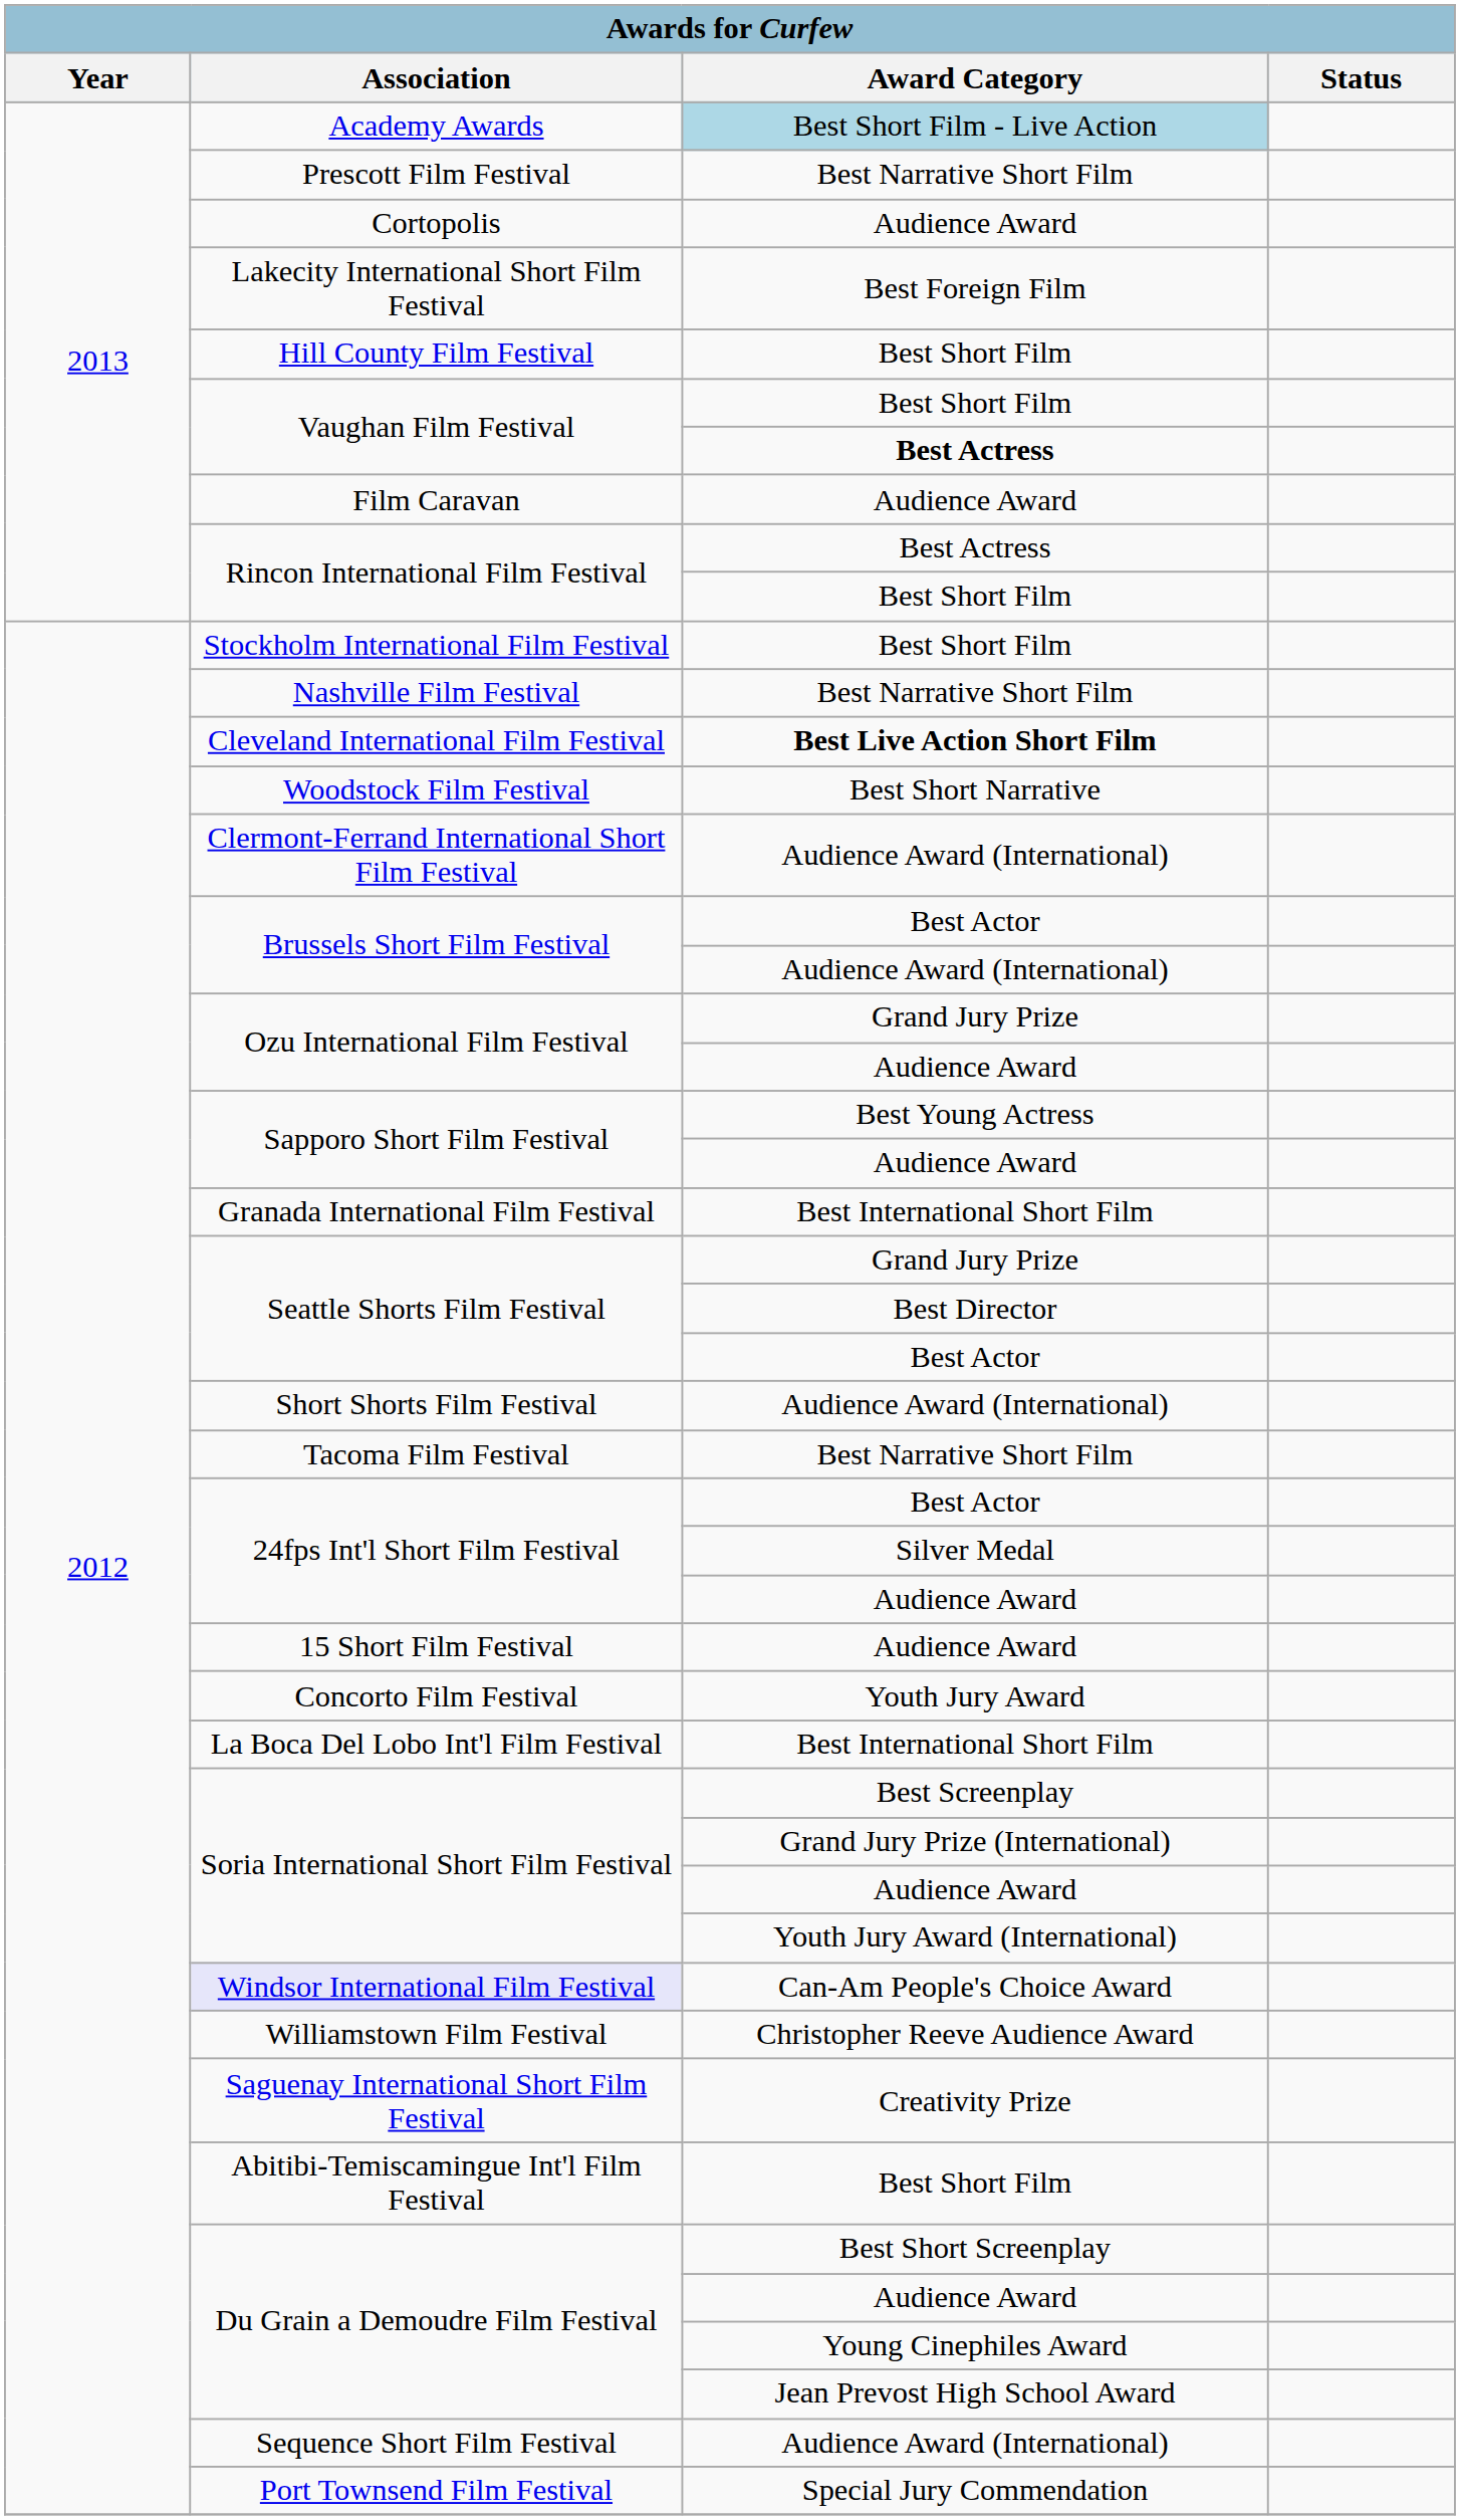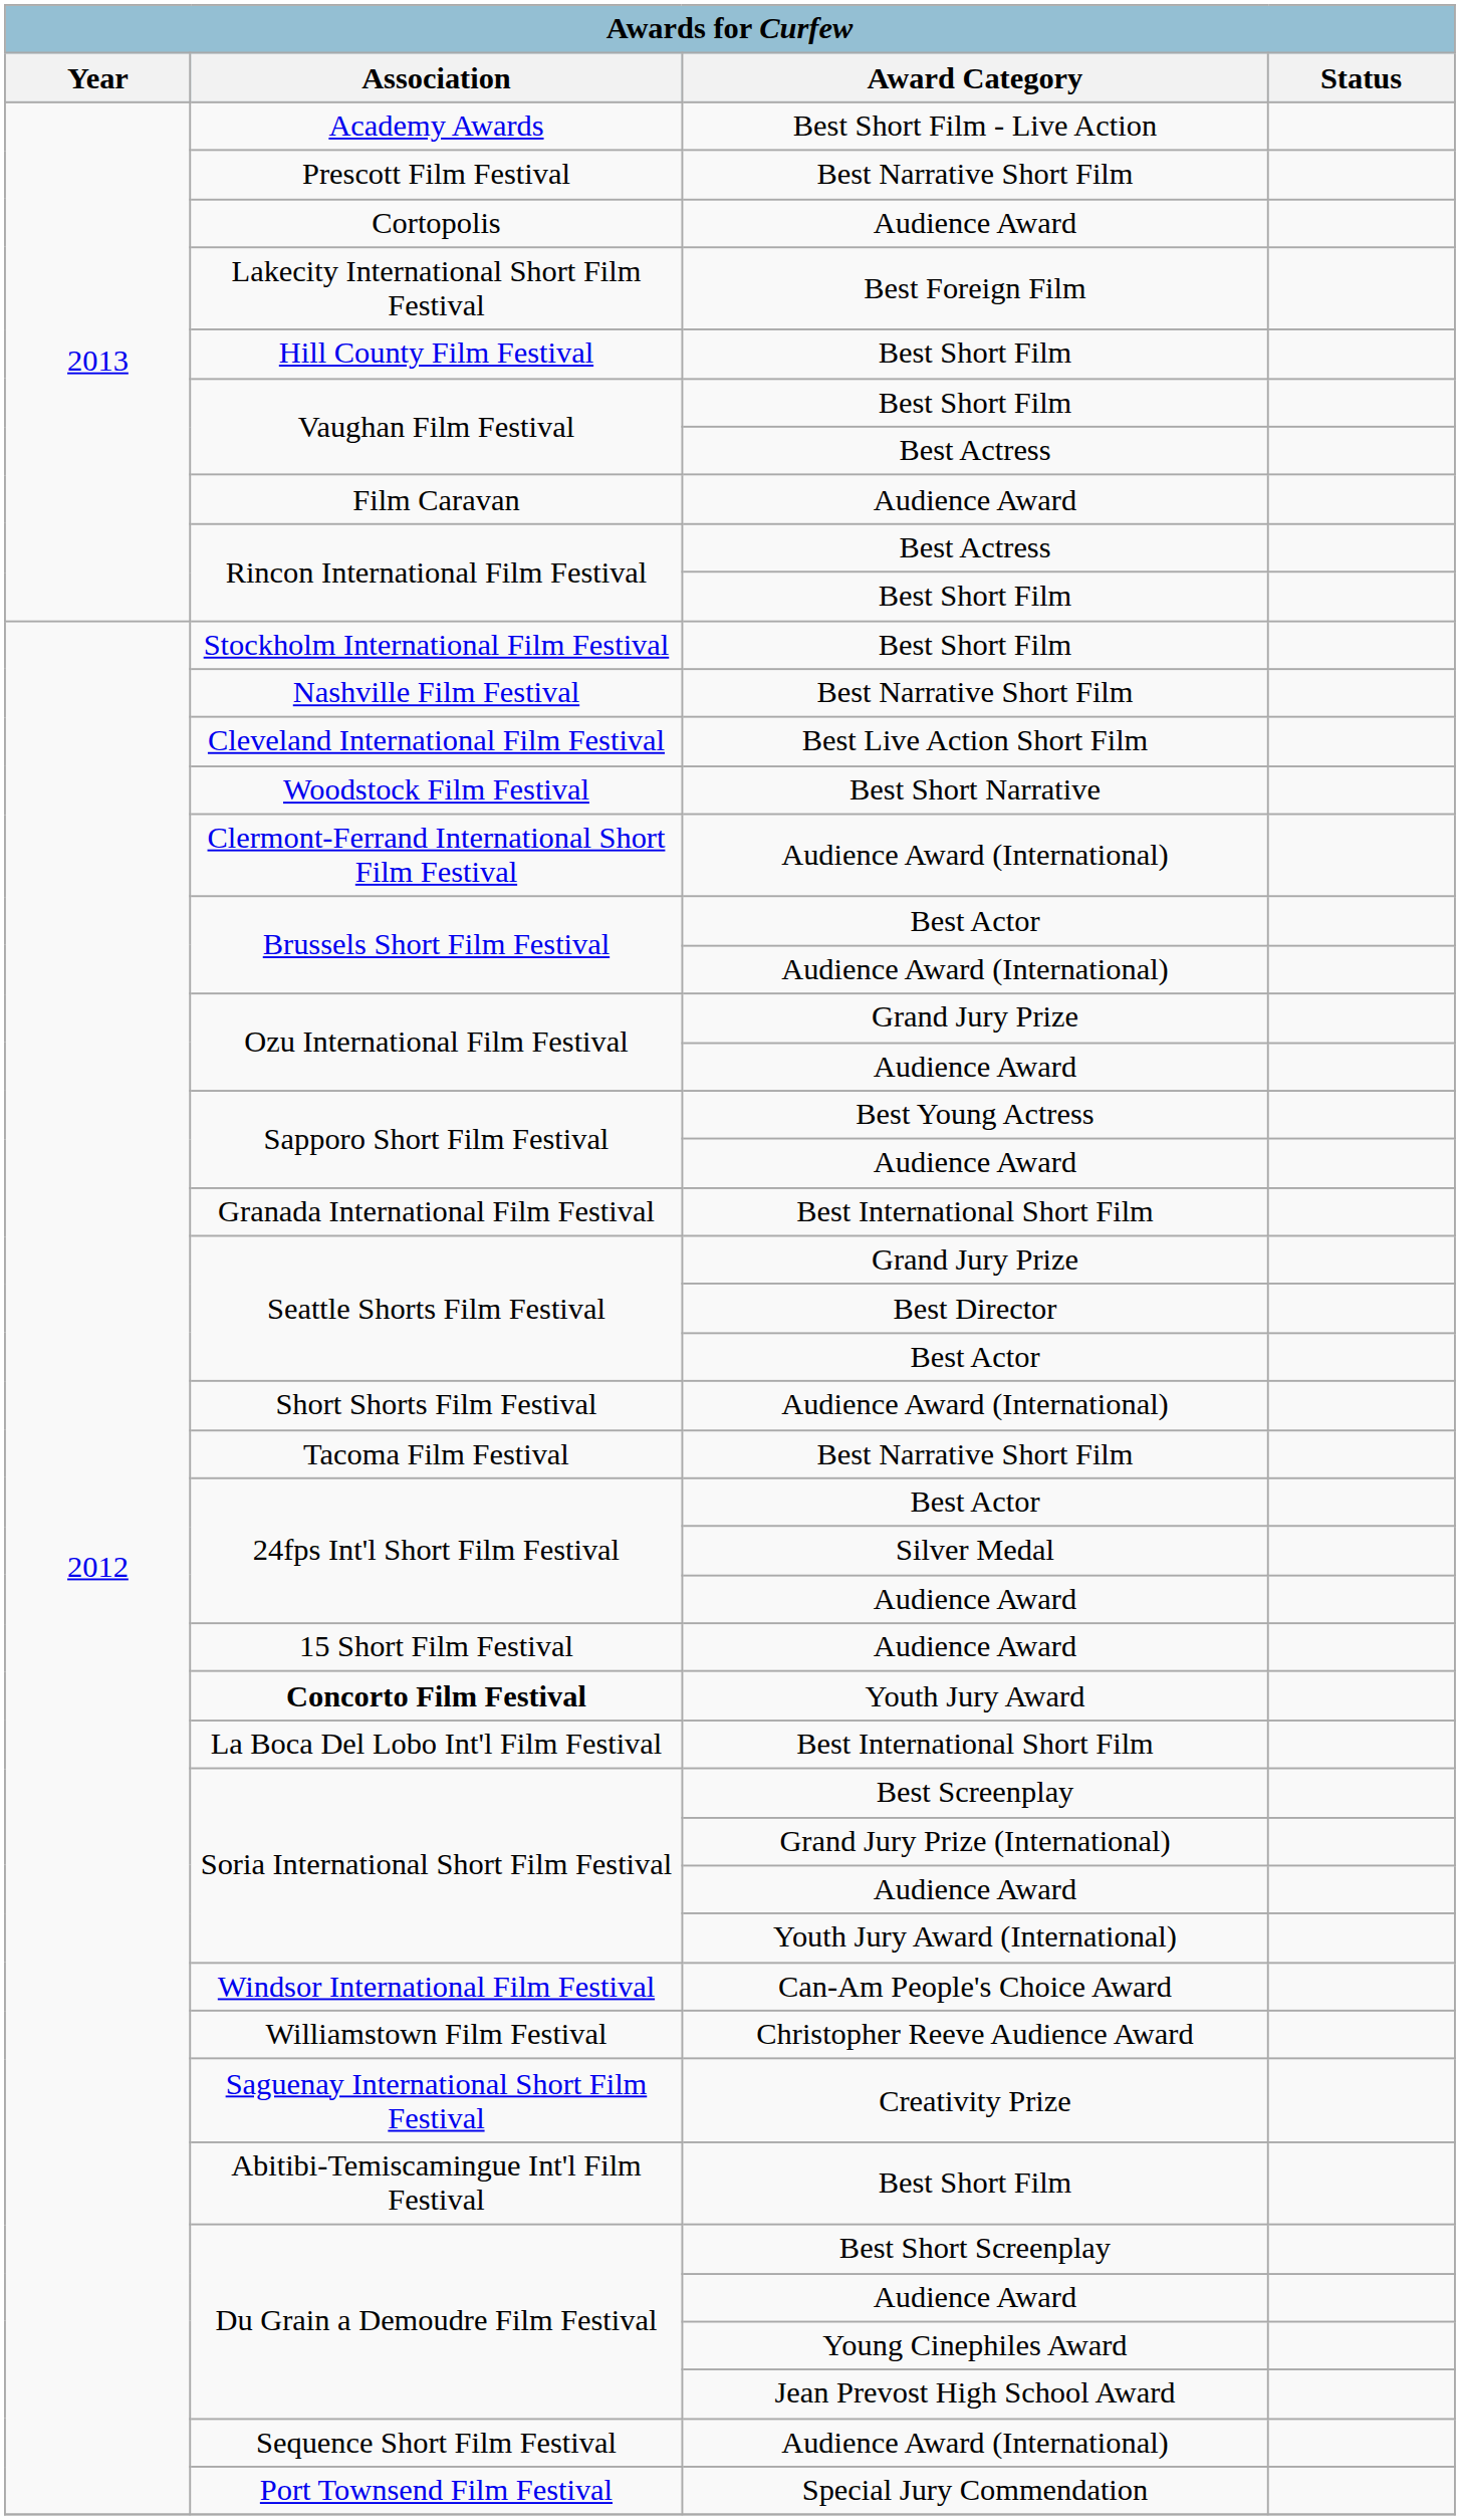Academy Awards | Award Category: lightblue background -> no background
Vaughan Film Festival / Best Actress | Award Category: bold -> normal
Cleveland International Film Festival | Award Category: bold -> normal
Concorto Film Festival | Association: normal -> bold
Windsor International Film Festival | Association: lavender background -> no background
